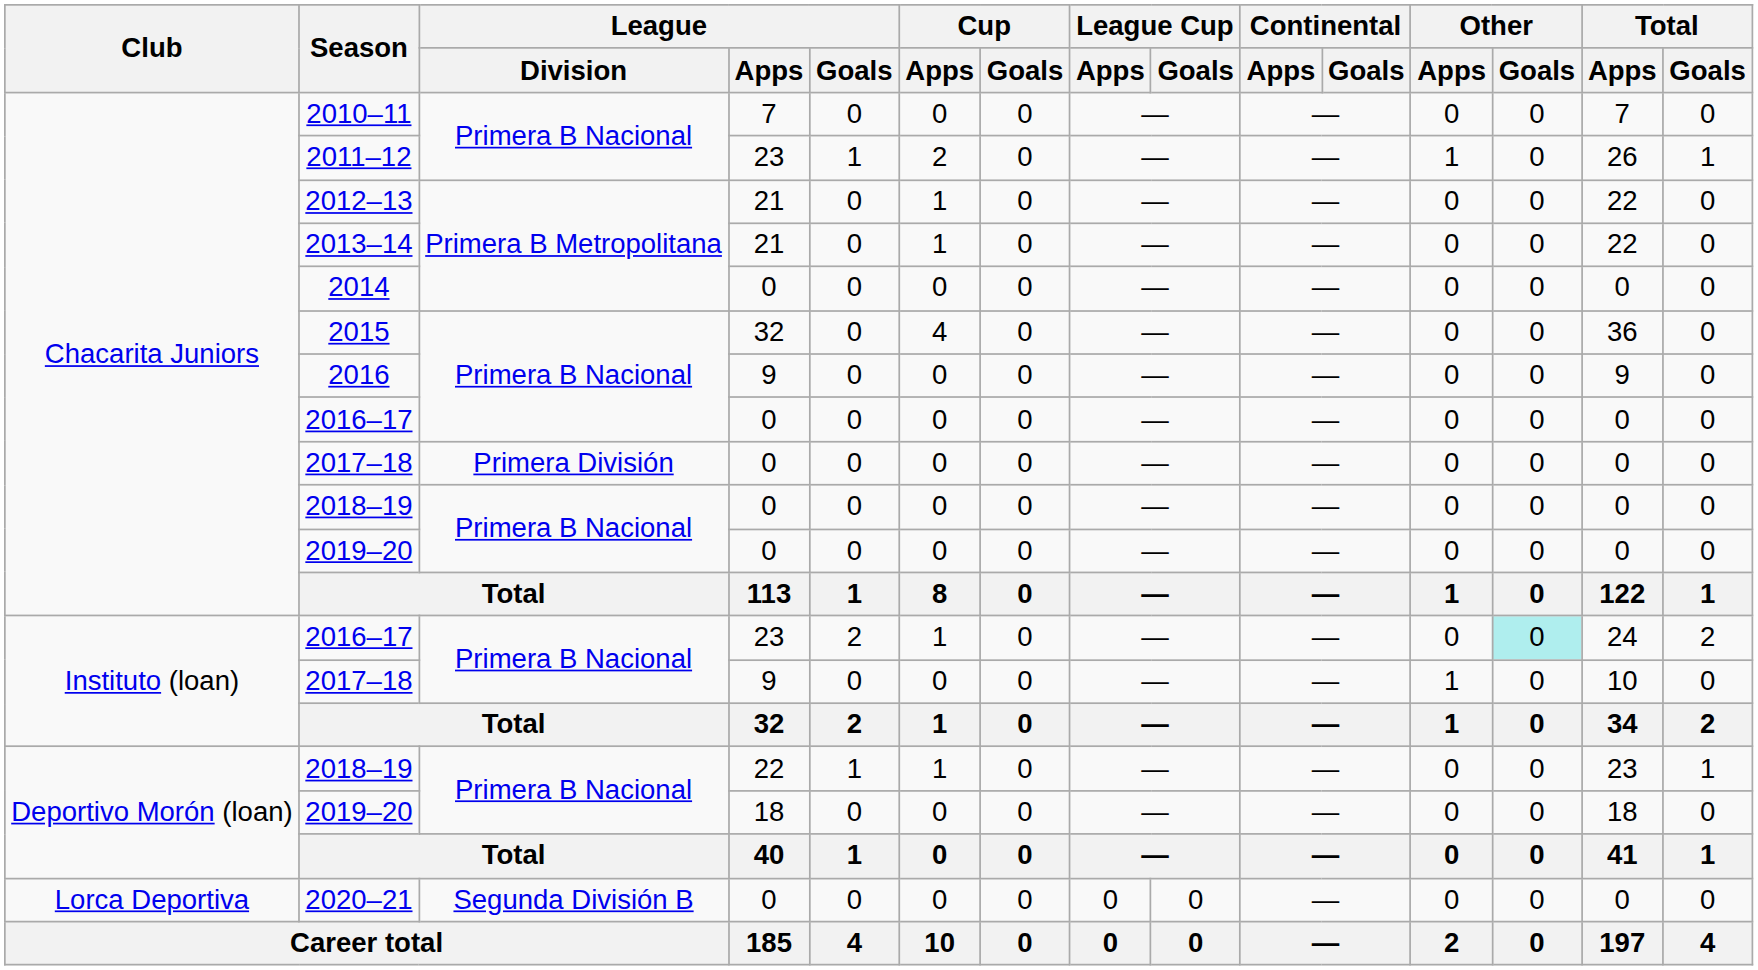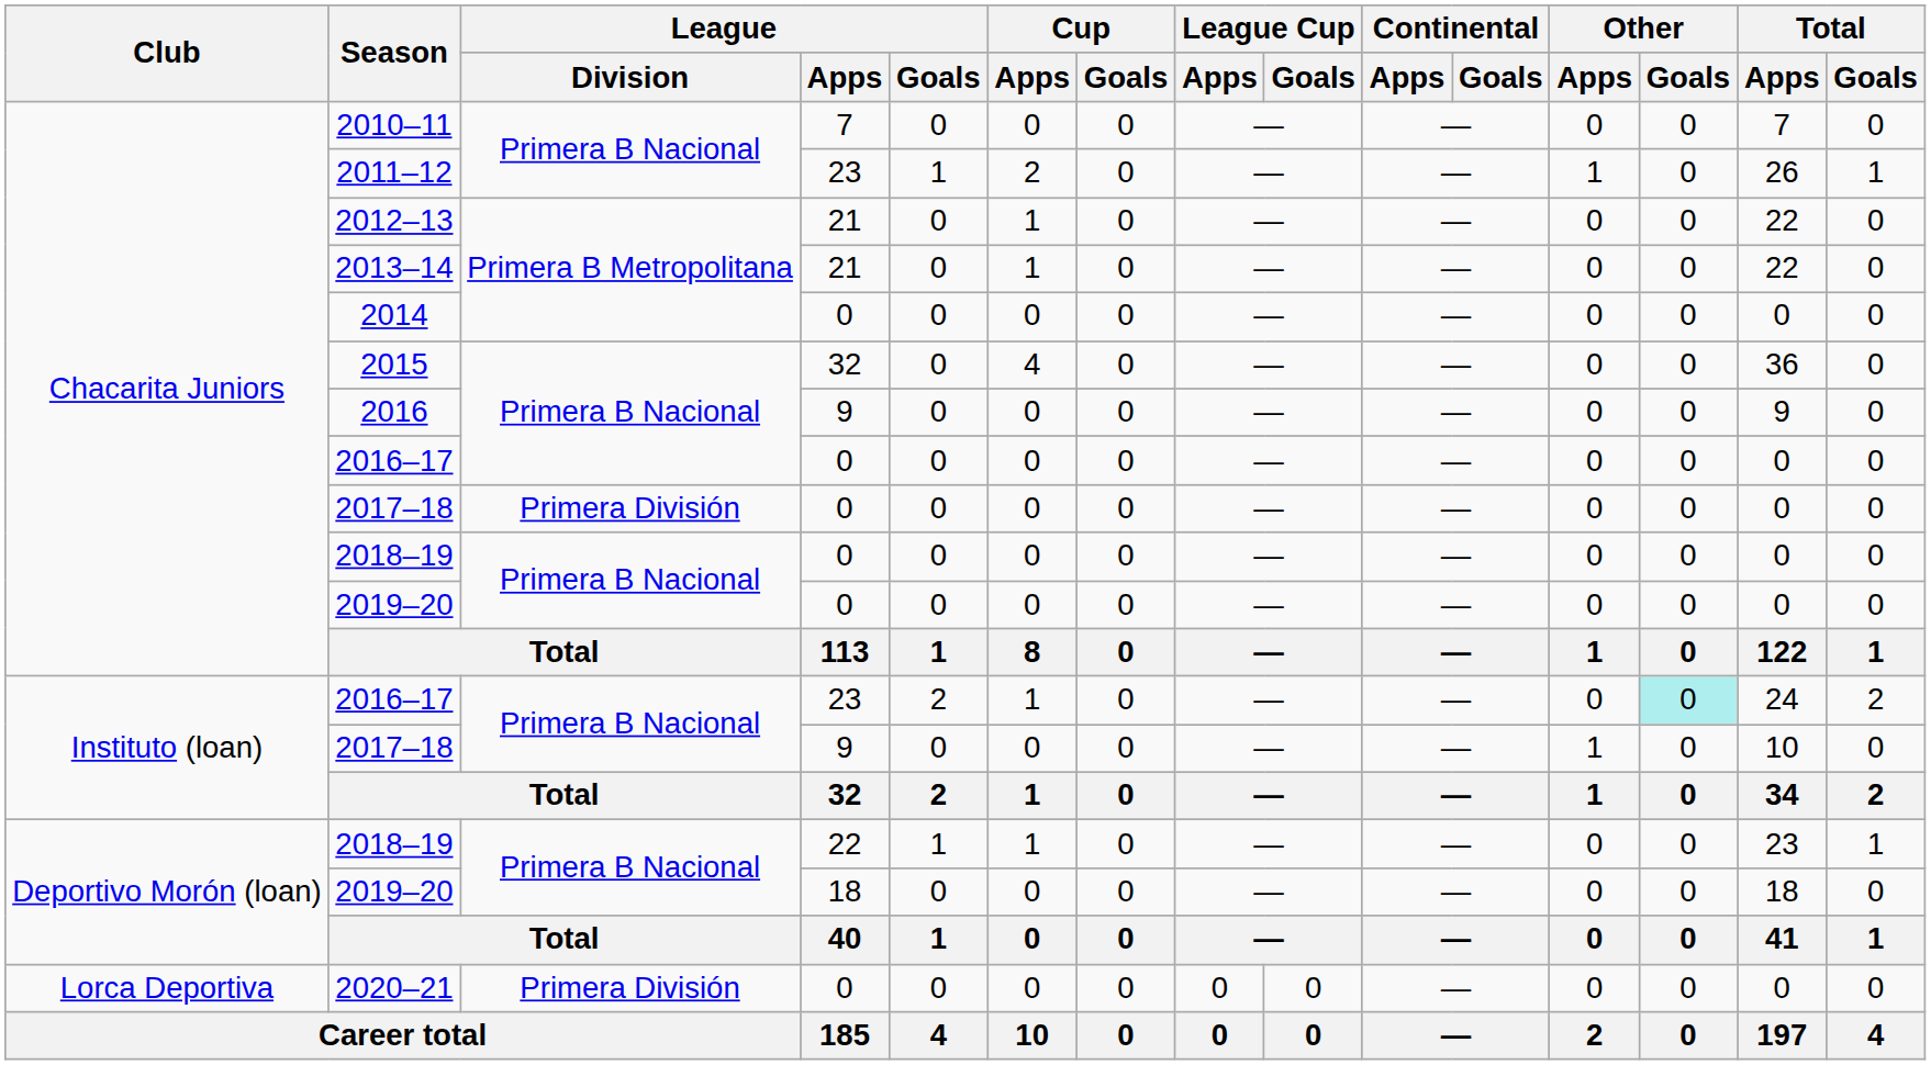2020–21 | League / Division: Segunda División B -> Primera División
